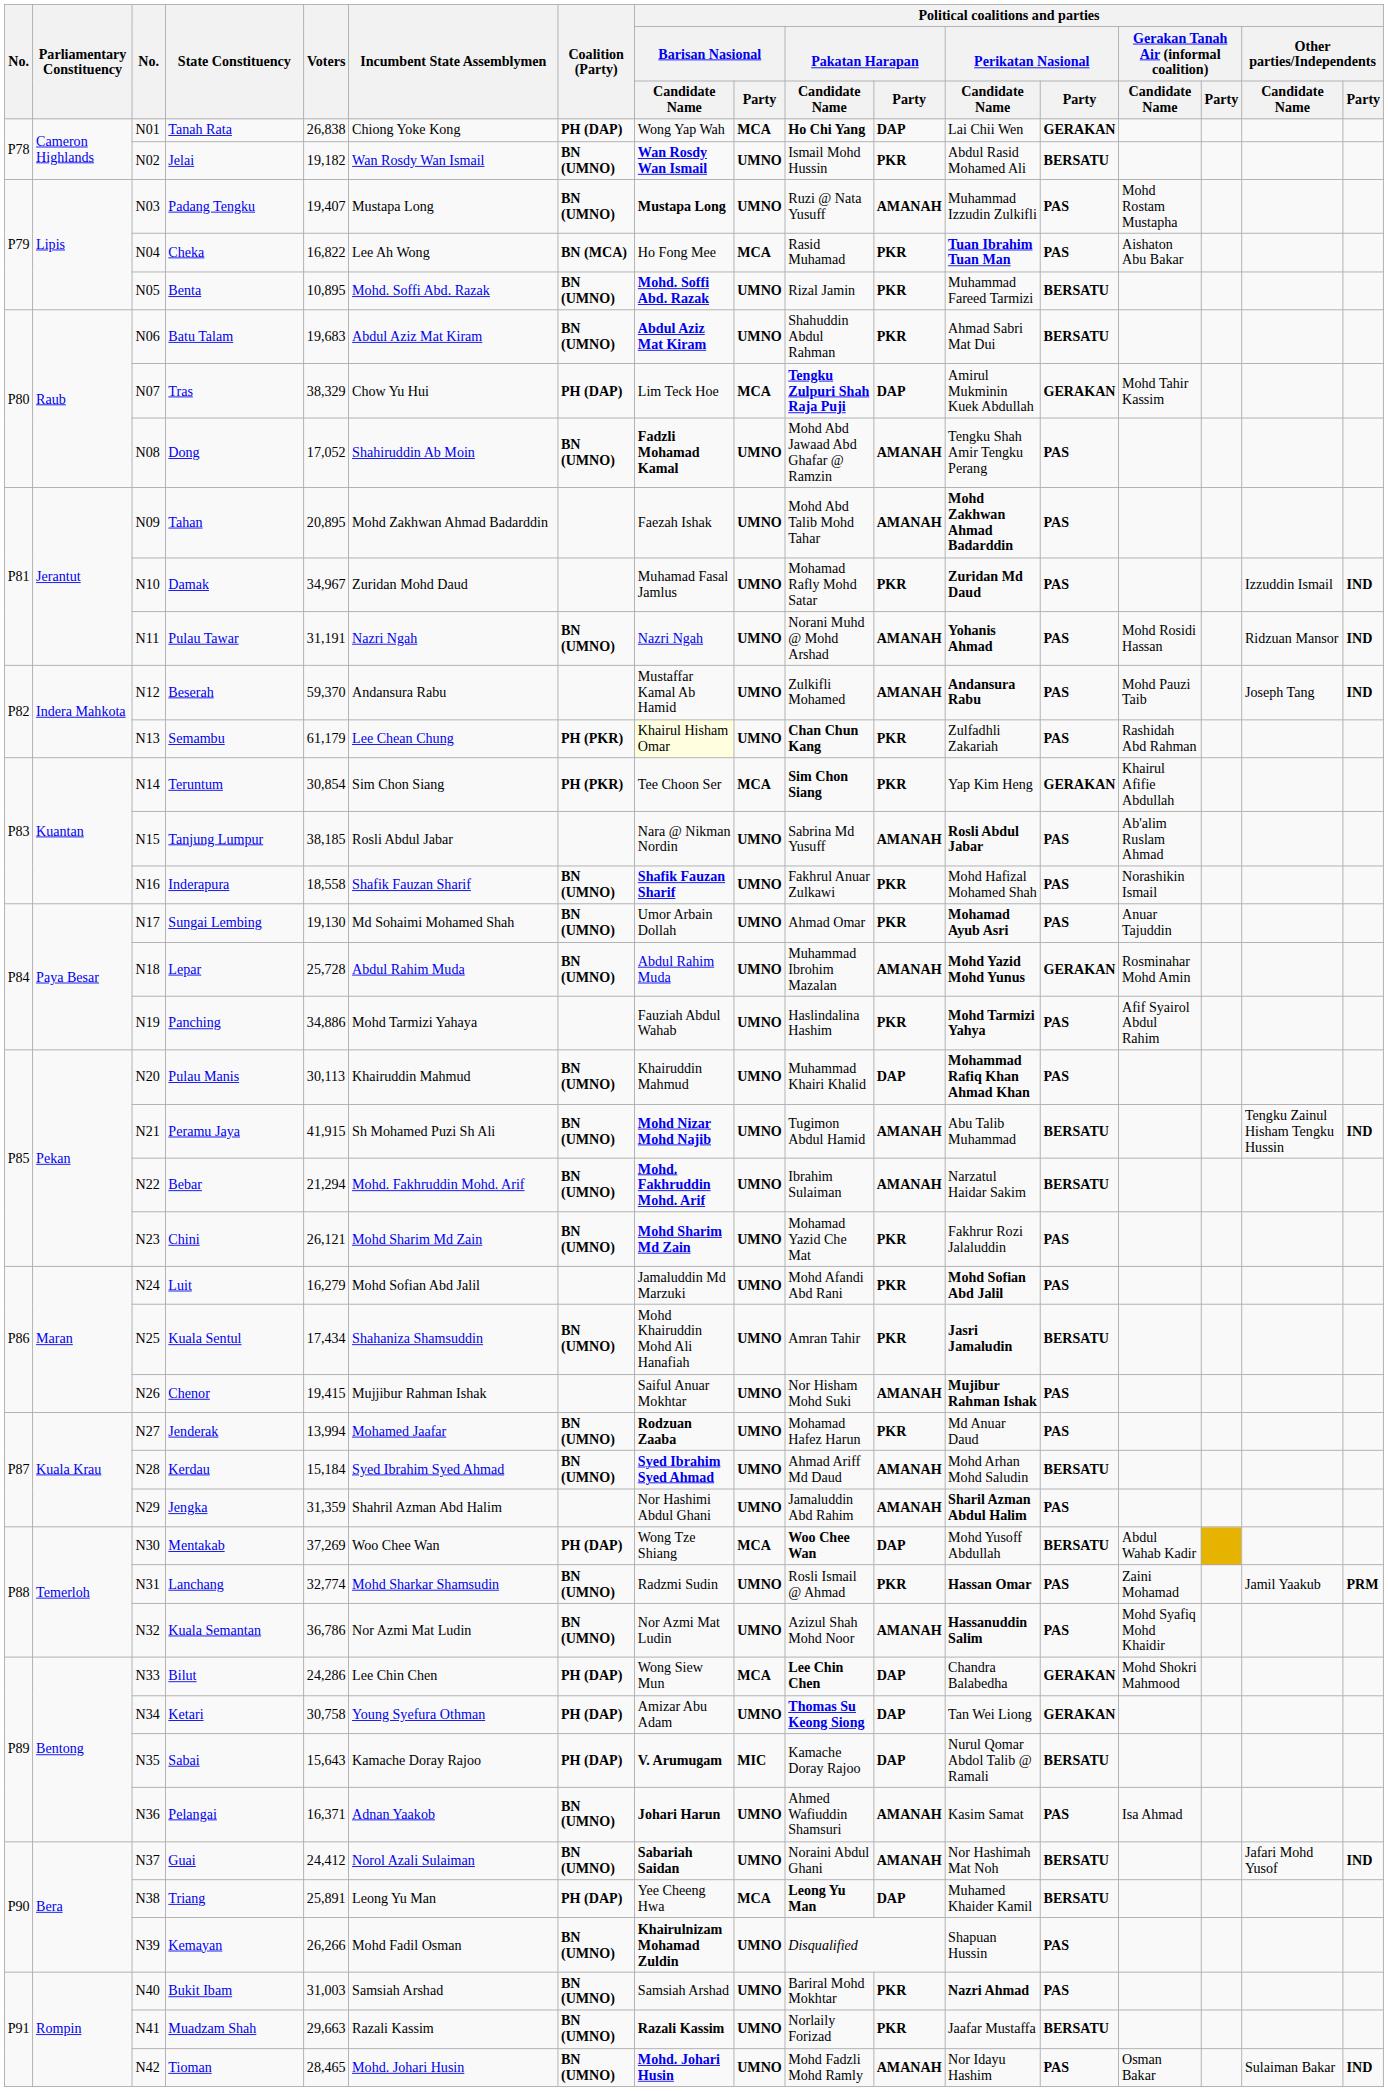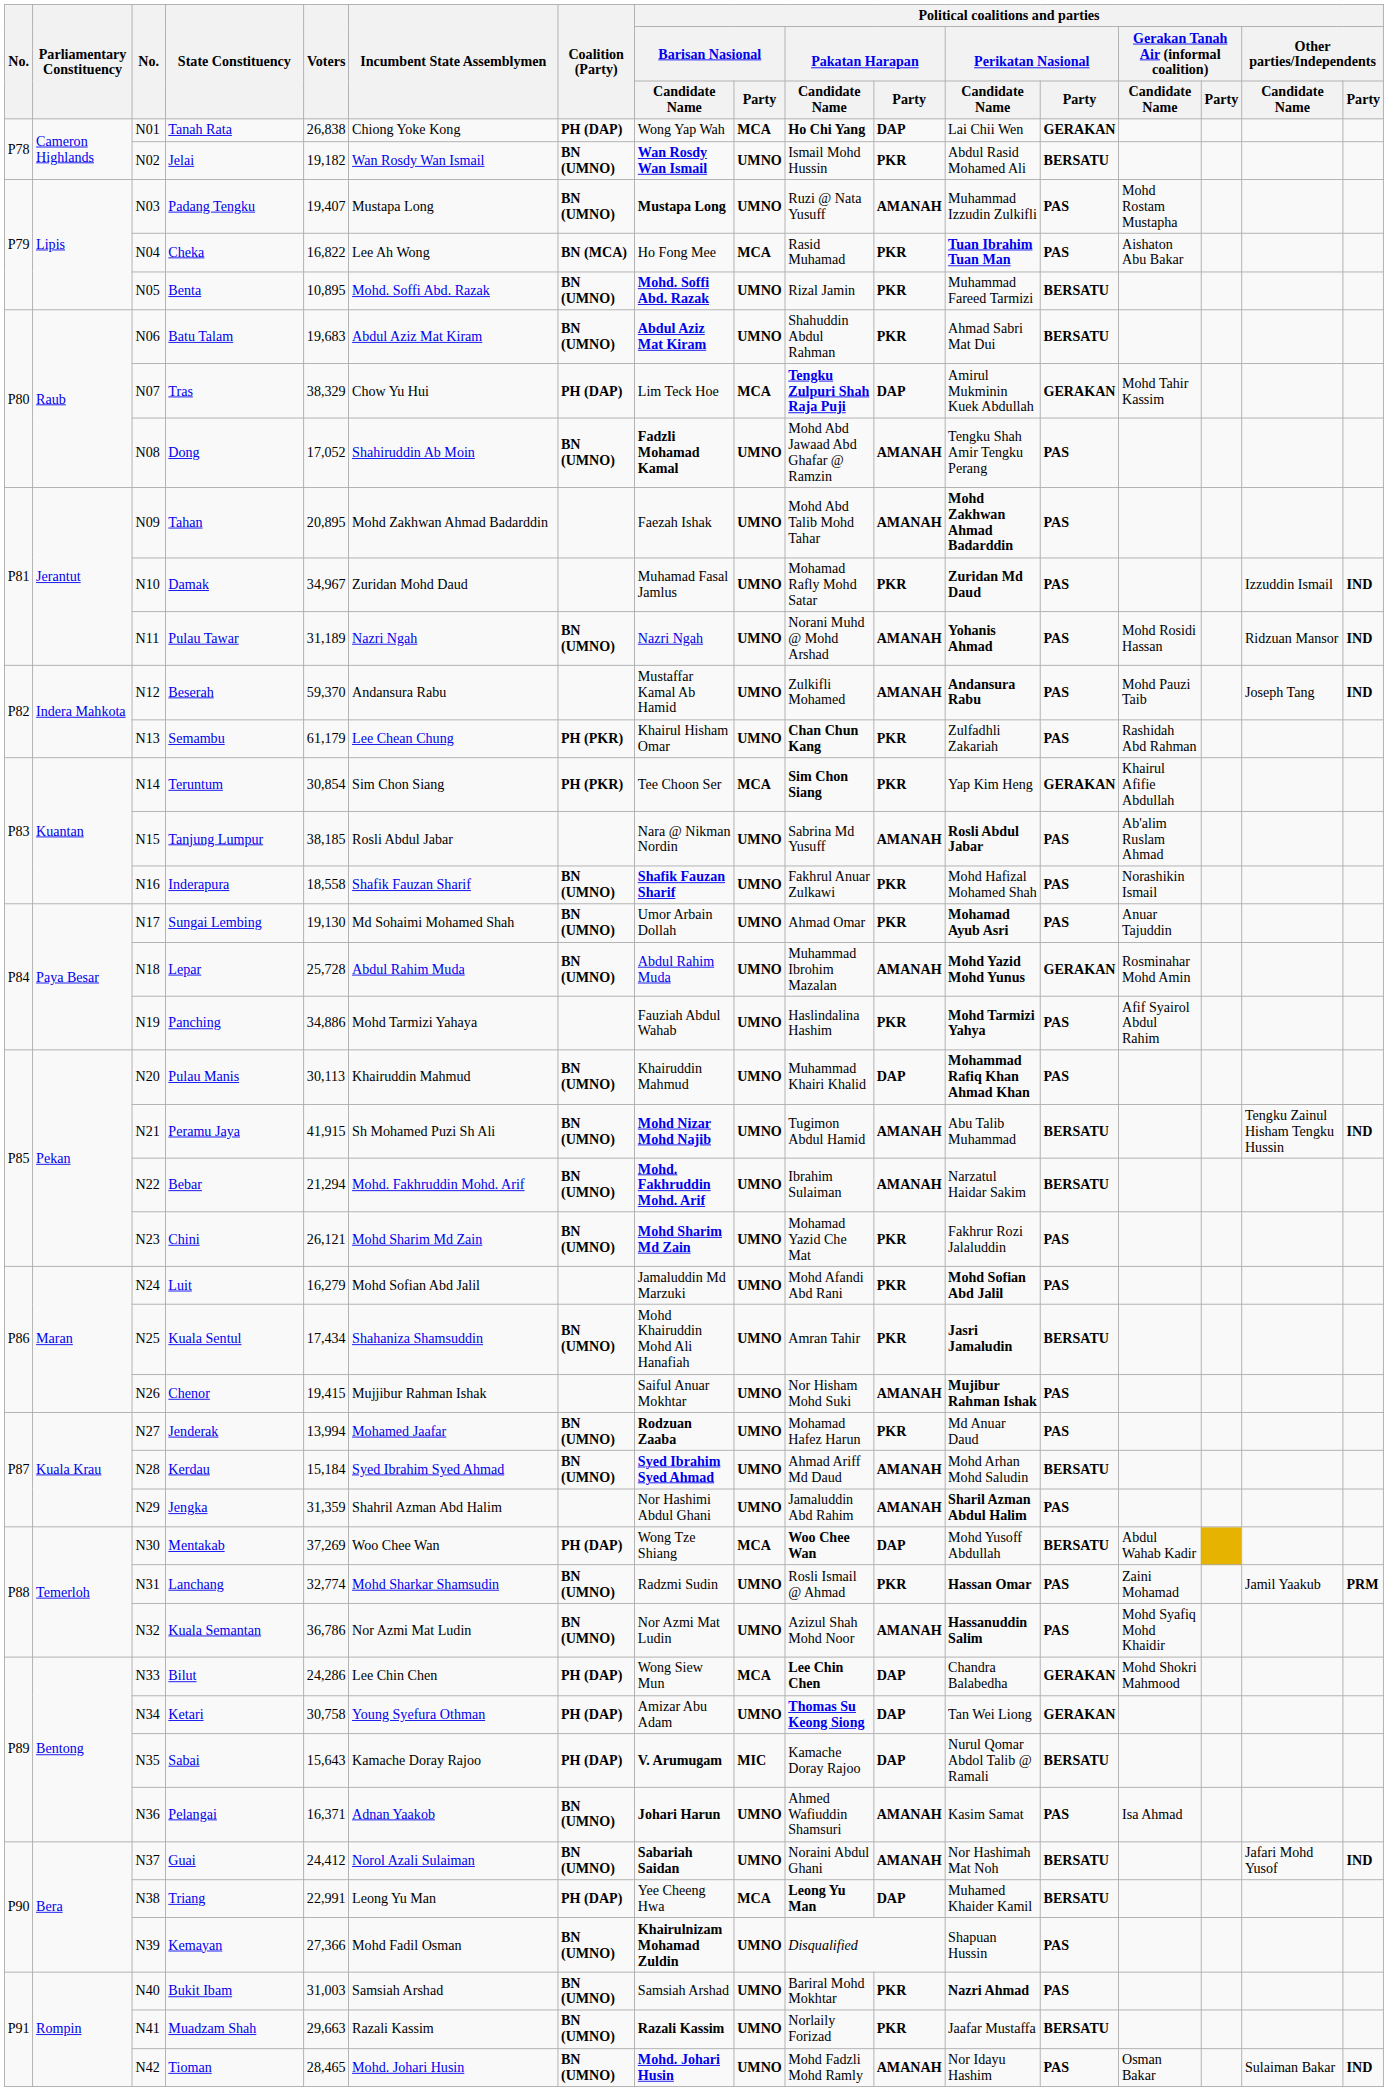Pulau Tawar | Voters: 31,191 -> 31,189
Semambu | column 8: lightyellow background -> no background
Triang | Voters: 25,891 -> 22,991
Kemayan | Voters: 26,266 -> 27,366
